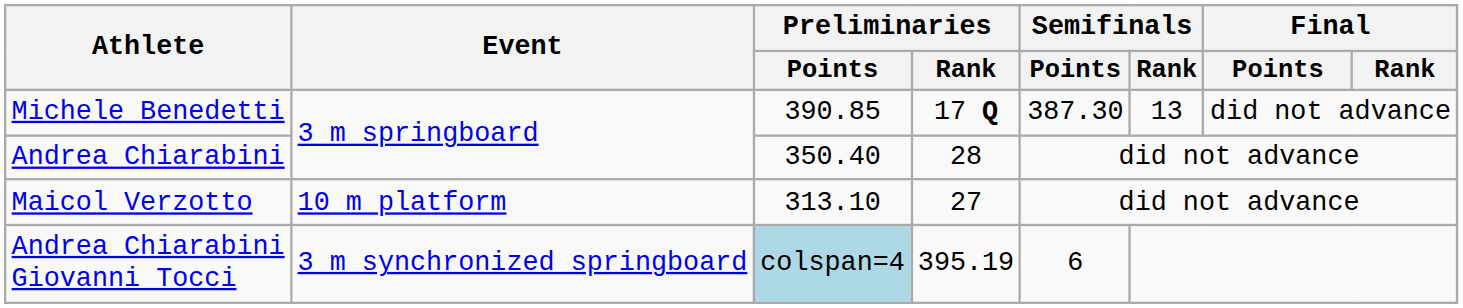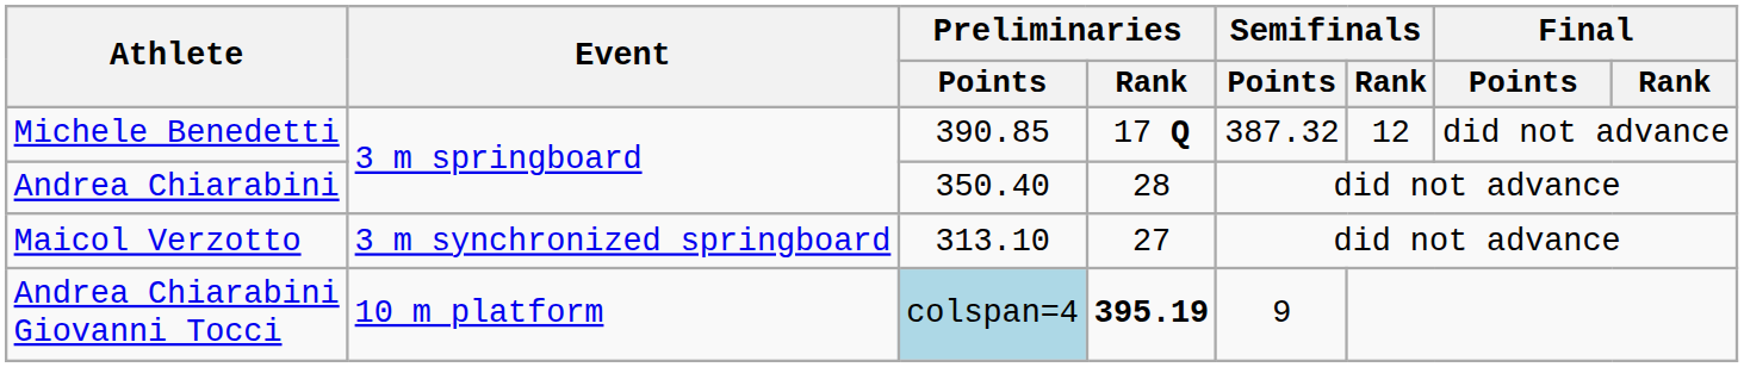Michele Benedetti | Semifinals / Points: 387.30 -> 387.32
Michele Benedetti | Semifinals / Rank: 13 -> 12
Maicol Verzotto | Event: 10 m platform -> 3 m synchronized springboard
Andrea Chiarabini Giovanni Tocci | Event: 3 m synchronized springboard -> 10 m platform
Andrea Chiarabini Giovanni Tocci | Preliminaries / Rank: normal -> bold
Andrea Chiarabini Giovanni Tocci | Semifinals / Points: 6 -> 9
